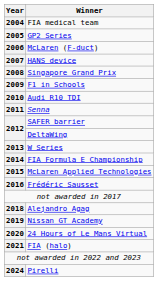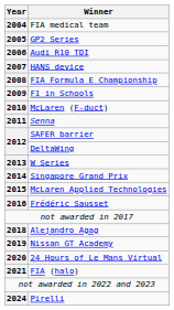row 4 | Winner: McLaren (F-duct) -> Audi R10 TDI
row 6 | Winner: Singapore Grand Prix -> FIA Formula E Championship
row 8 | Winner: Audi R10 TDI -> McLaren (F-duct)
row 13 | Winner: FIA Formula E Championship -> Singapore Grand Prix
